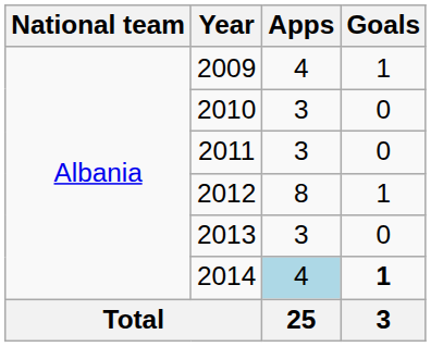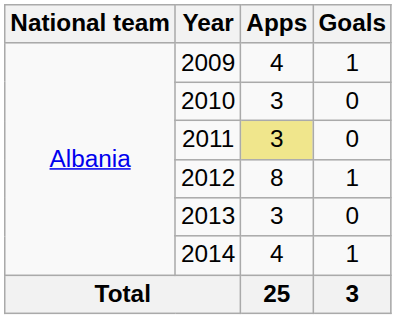2011 | Apps: no background -> khaki background
2014 | Apps: lightblue background -> no background
2014 | Goals: bold -> normal
